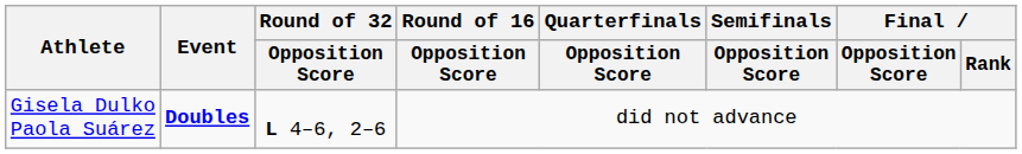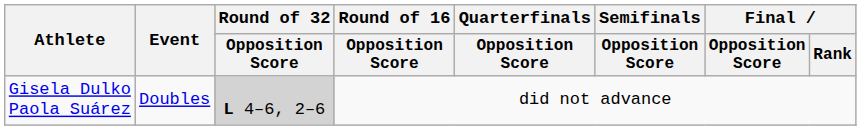Gisela Dulko Paola Suárez | Event: bold -> normal
Gisela Dulko Paola Suárez | Round of 32 / Opposition Score: no background -> lightgrey background
